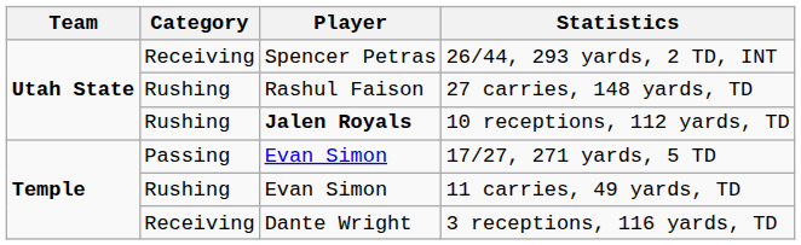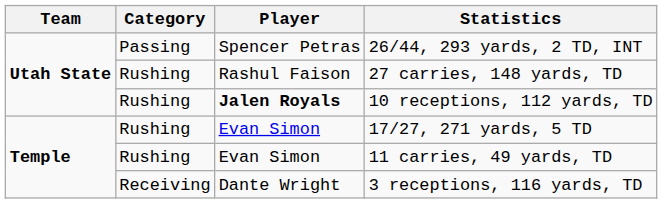26/44, 293 yards, 2 TD, INT | Category: Receiving -> Passing
17/27, 271 yards, 5 TD | Category: Passing -> Rushing
